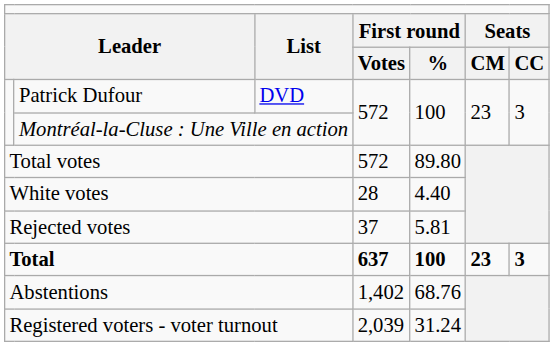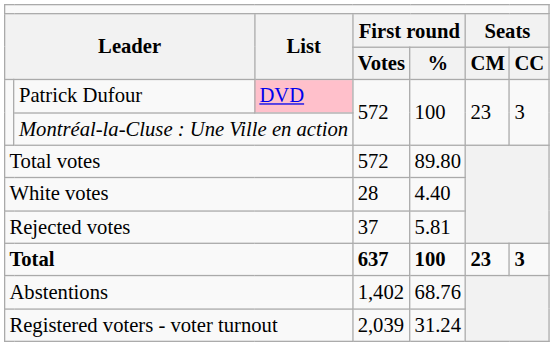Patrick Dufour | column 3: no background -> pink background
